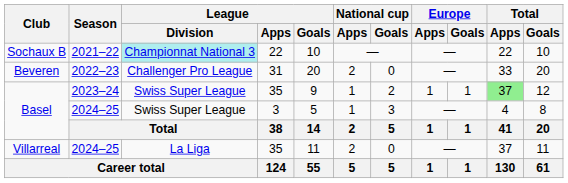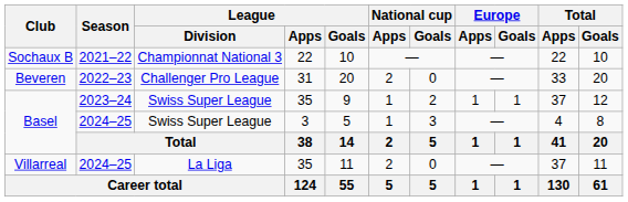Sochaux B | League / Division: paleturquoise background -> no background
Basel / 2023–24 | Total / Apps: lightgreen background -> no background
